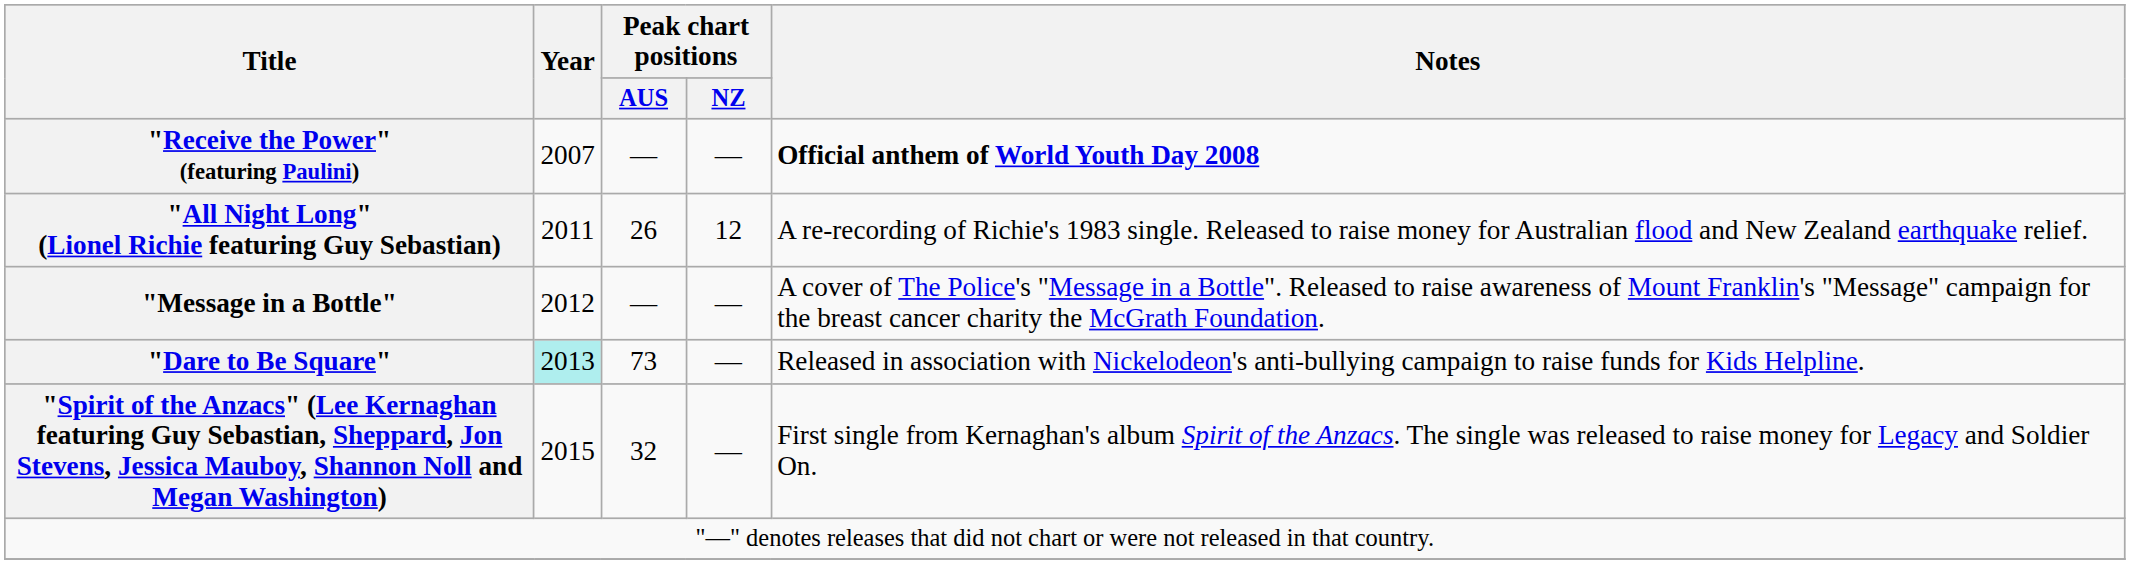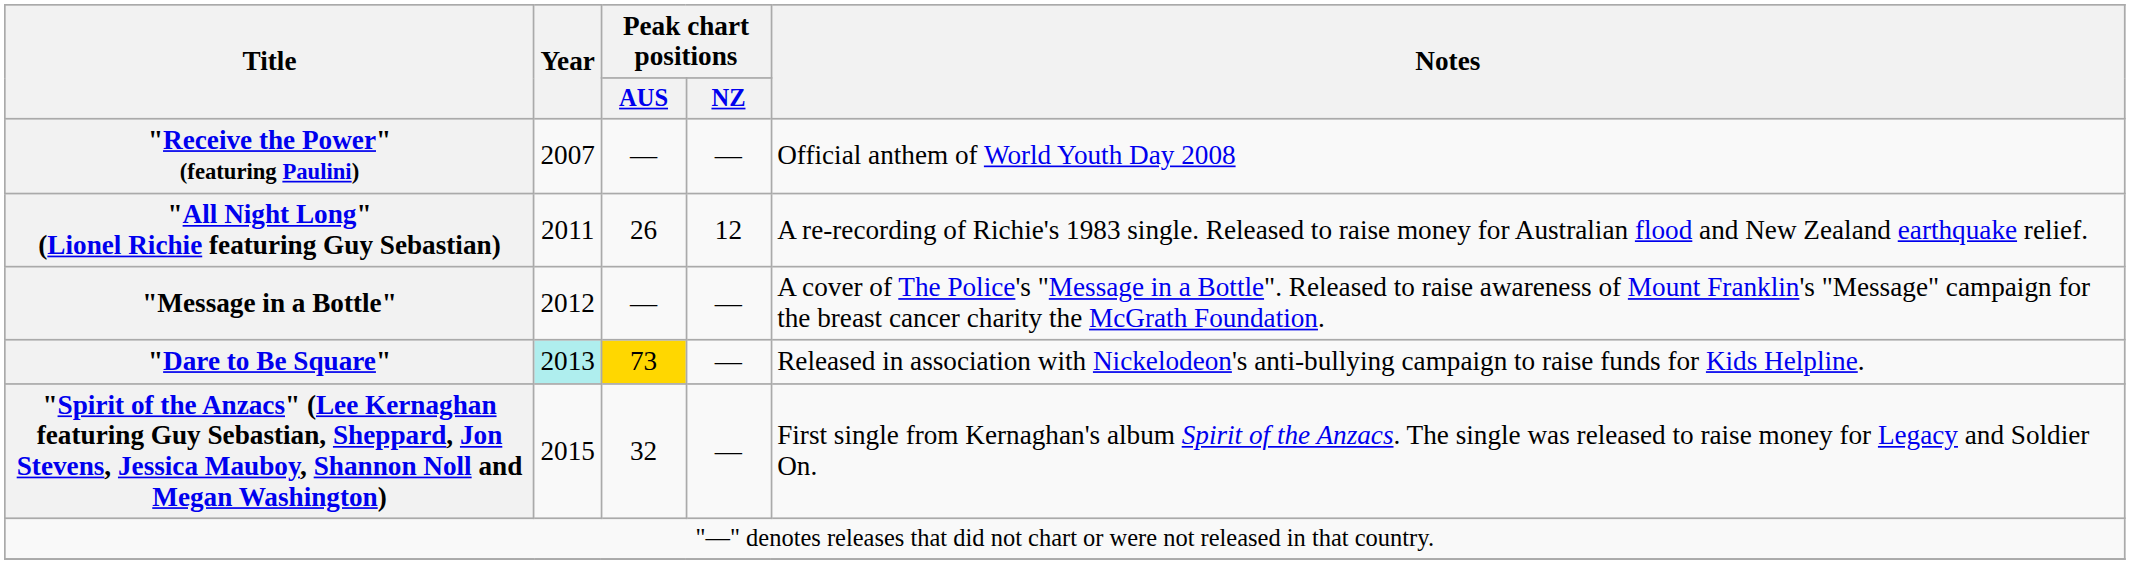"Receive the Power" (featuring Paulini) | Notes: bold -> normal
"Dare to Be Square" | Peak chart positions / AUS: no background -> gold background
